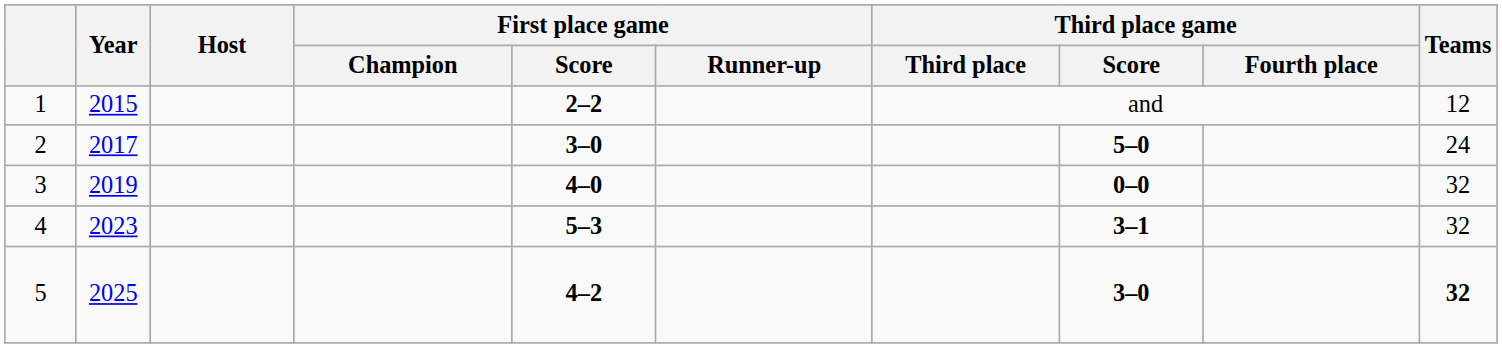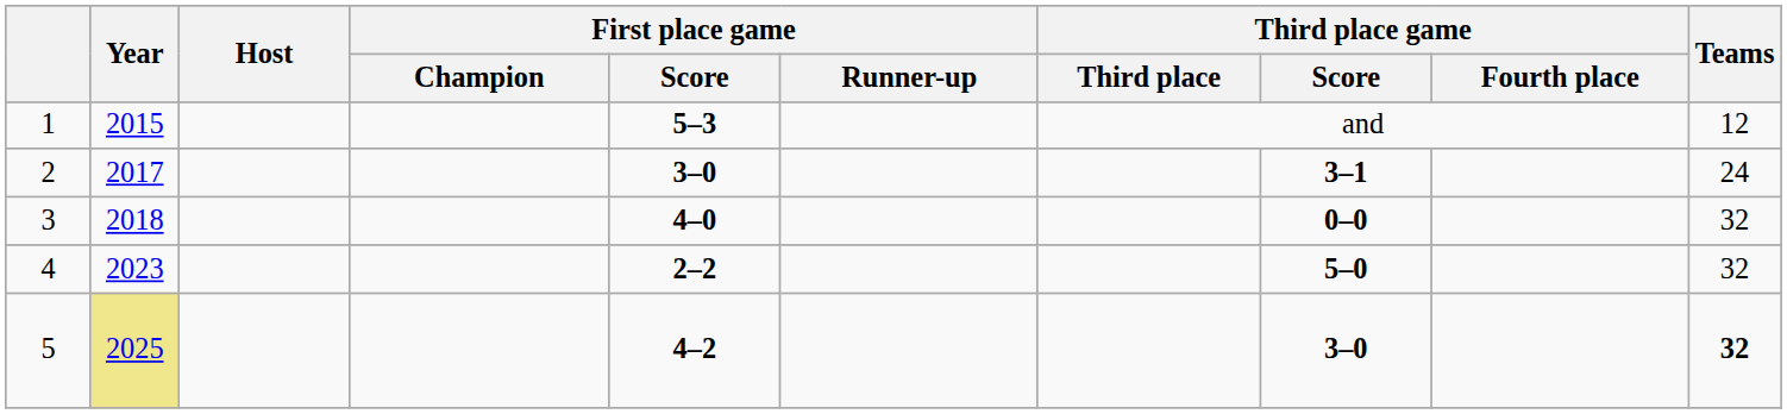1 | First place game / Score: 2–2 -> 5–3
2 | Third place game / Score: 5–0 -> 3–1
3 | Year: 2019 -> 2018
4 | First place game / Score: 5–3 -> 2–2
4 | Third place game / Score: 3–1 -> 5–0
5 | Year: no background -> khaki background
